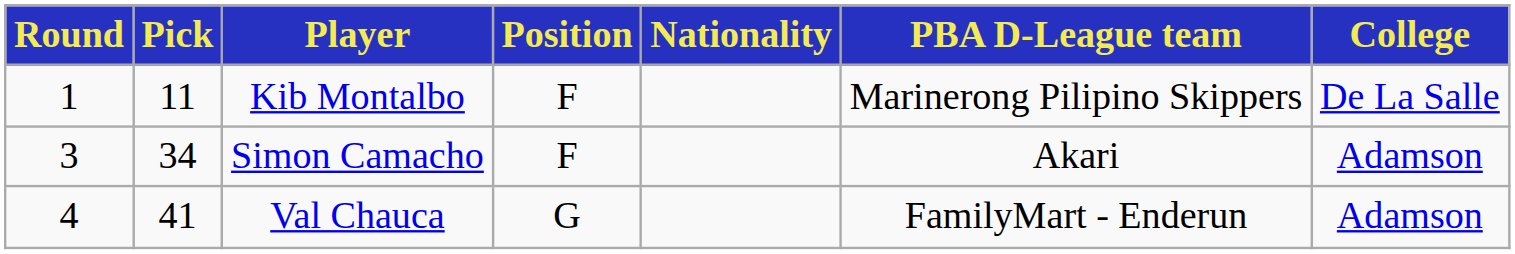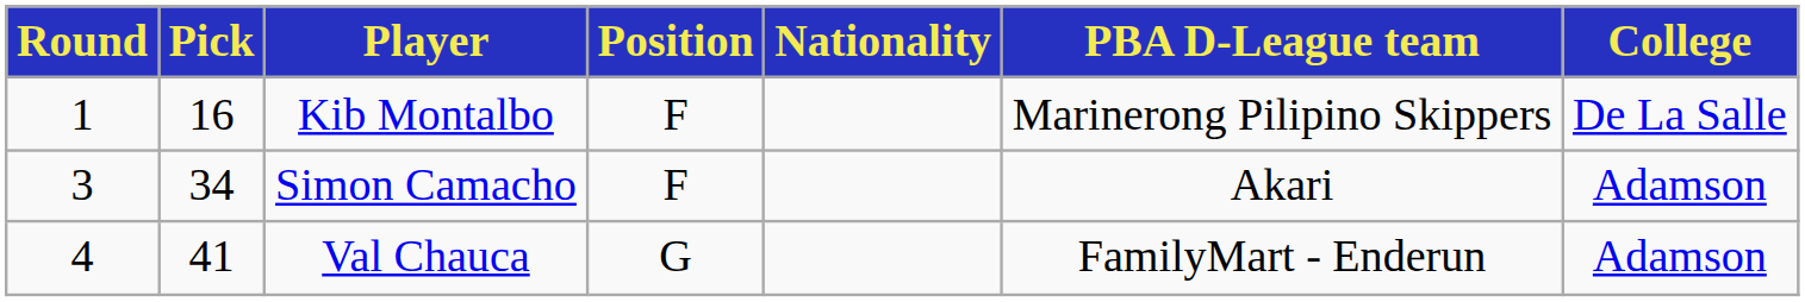Kib Montalbo | Pick: 11 -> 16
